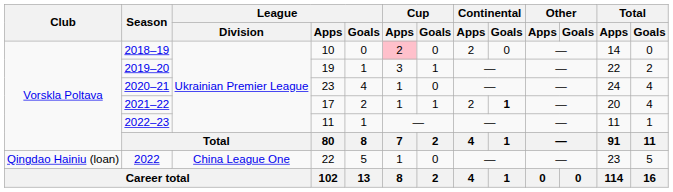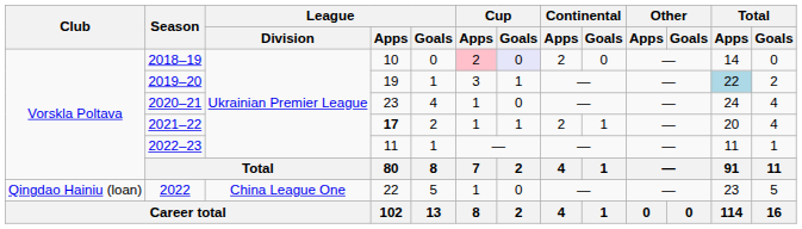2018–19 | Cup / Goals: no background -> lavender background
2019–20 | Total / Apps: no background -> lightblue background
2021–22 | League / Apps: normal -> bold
2021–22 | Continental / Goals: bold -> normal
